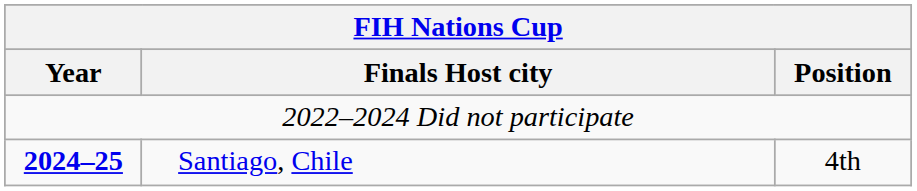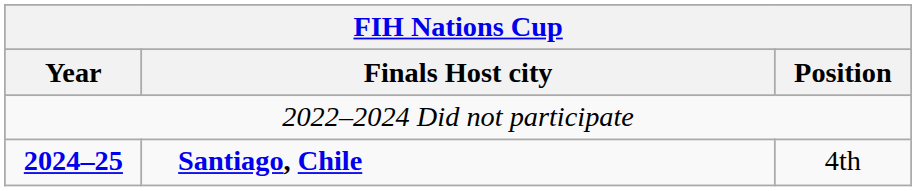2024–25 | Finals Host city: normal -> bold
